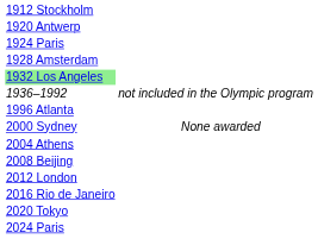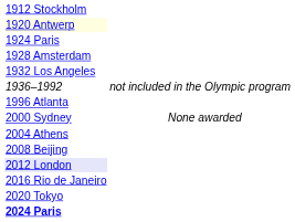1920 Antwerp | column 1: no background -> lightyellow background
1932 Los Angeles | column 1: lightgreen background -> no background
2012 London | column 1: no background -> lavender background
2024 Paris | column 1: normal -> bold
